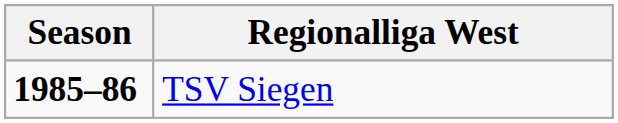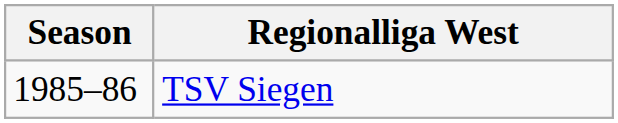TSV Siegen | Season: bold -> normal
